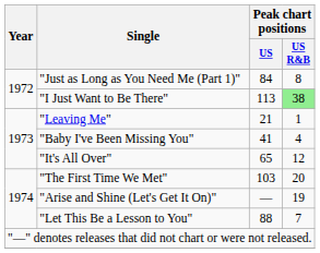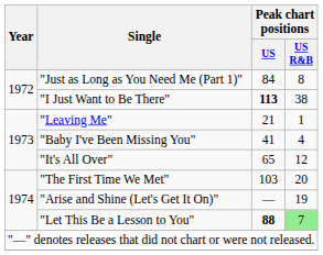"I Just Want to Be There" | Peak chart positions / US: normal -> bold
"I Just Want to Be There" | Peak chart positions / US R&B: lightgreen background -> no background
"Let This Be a Lesson to You" | Peak chart positions / US: normal -> bold
"Let This Be a Lesson to You" | Peak chart positions / US R&B: no background -> lightgreen background
